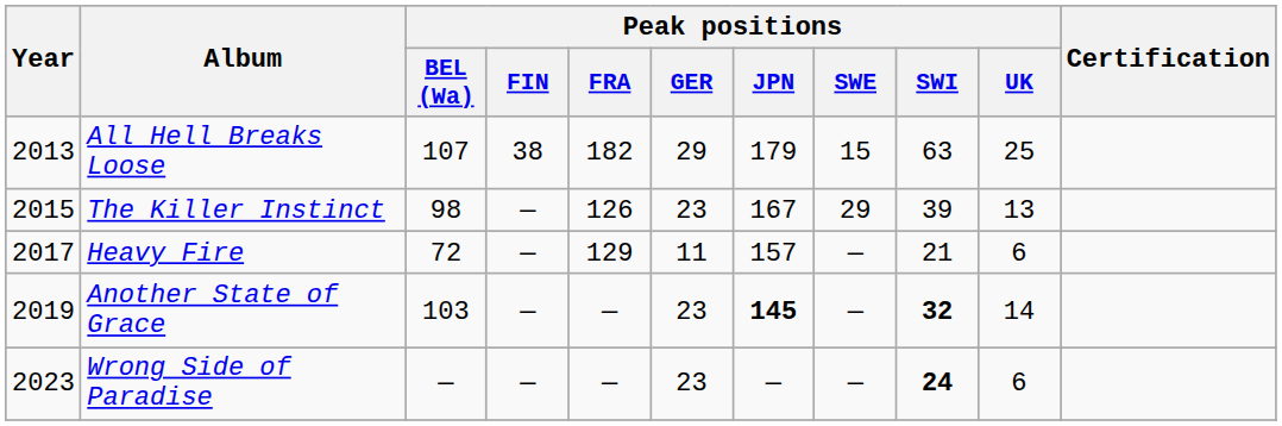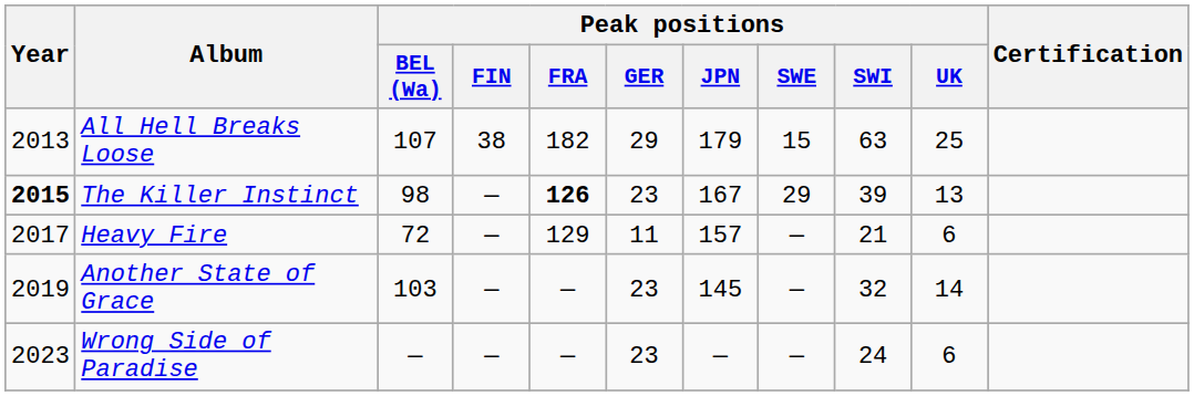The Killer Instinct | Year: normal -> bold
The Killer Instinct | Peak positions / FRA: normal -> bold
Another State of Grace | Peak positions / JPN: bold -> normal
Another State of Grace | Peak positions / SWI: bold -> normal
Wrong Side of Paradise | Peak positions / SWI: bold -> normal
